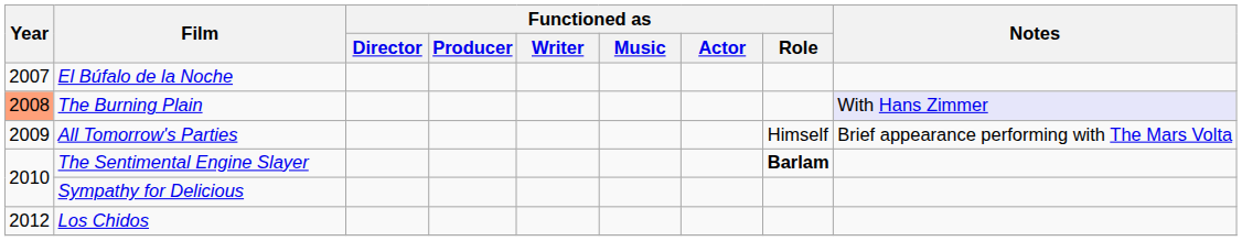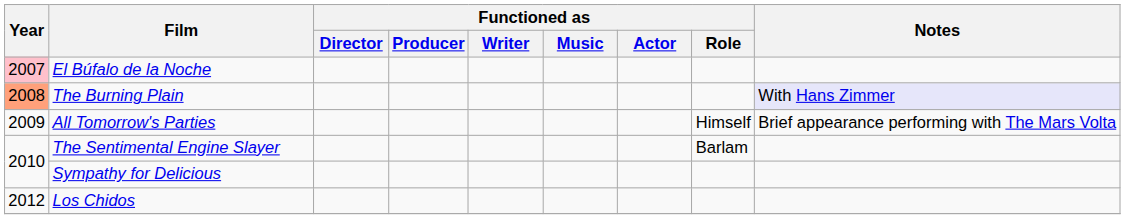El Búfalo de la Noche | Year: no background -> pink background
The Sentimental Engine Slayer | Functioned as / Role: bold -> normal
